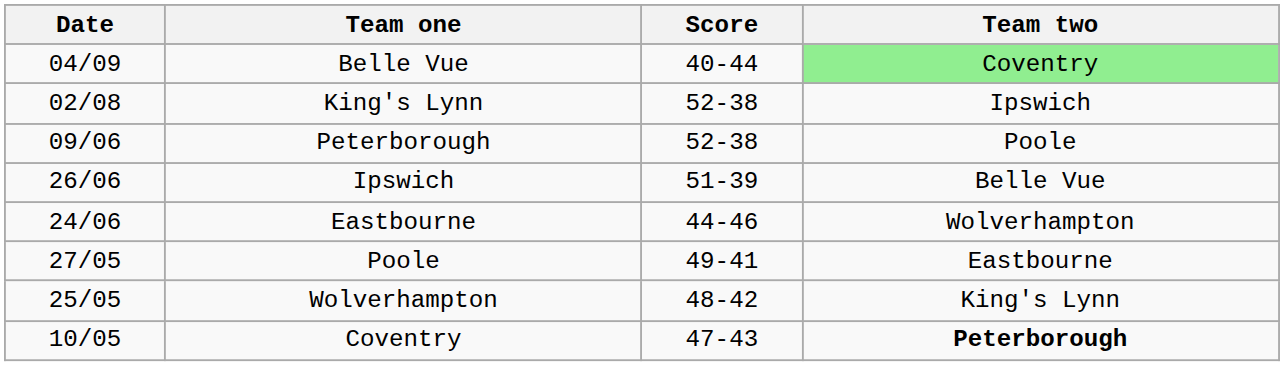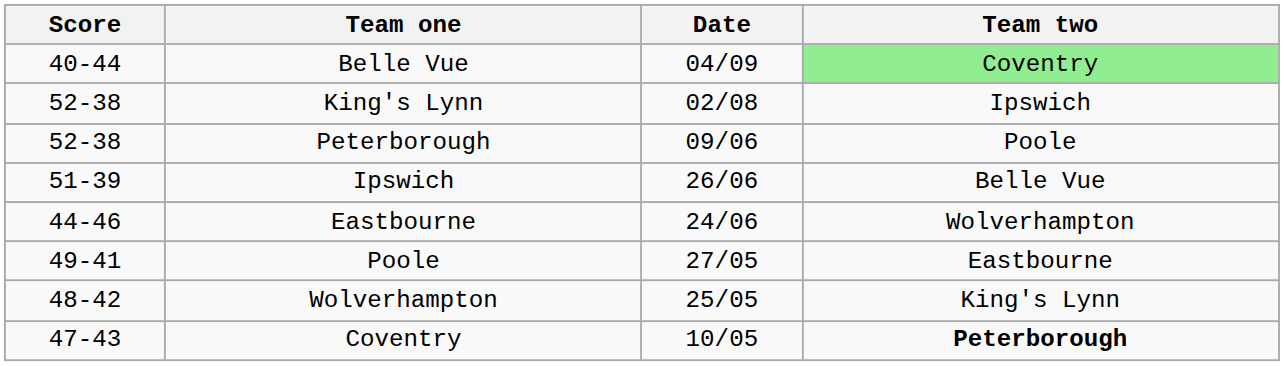columns swapped: Date <-> Score
